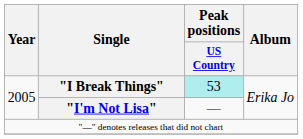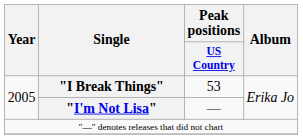"I Break Things" | Peak positions / US Country: paleturquoise background -> no background
